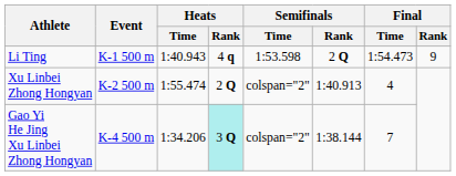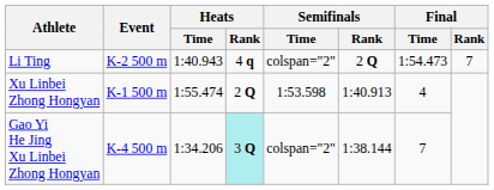Li Ting | Event: K-1 500 m -> K-2 500 m
Li Ting | Semifinals / Time: 1:53.598 -> colspan="2"
Li Ting | Final / Rank: 9 -> 7
Xu Linbei Zhong Hongyan | Event: K-2 500 m -> K-1 500 m
Xu Linbei Zhong Hongyan | Semifinals / Time: colspan="2" -> 1:53.598
